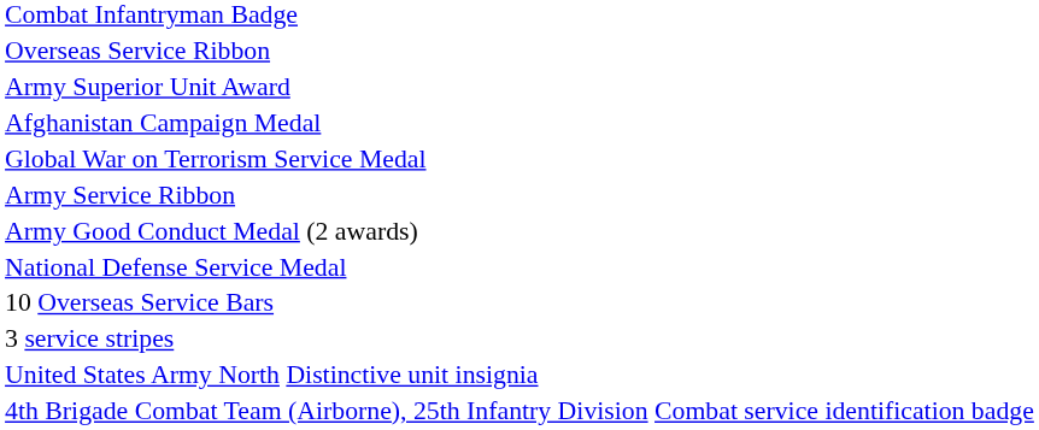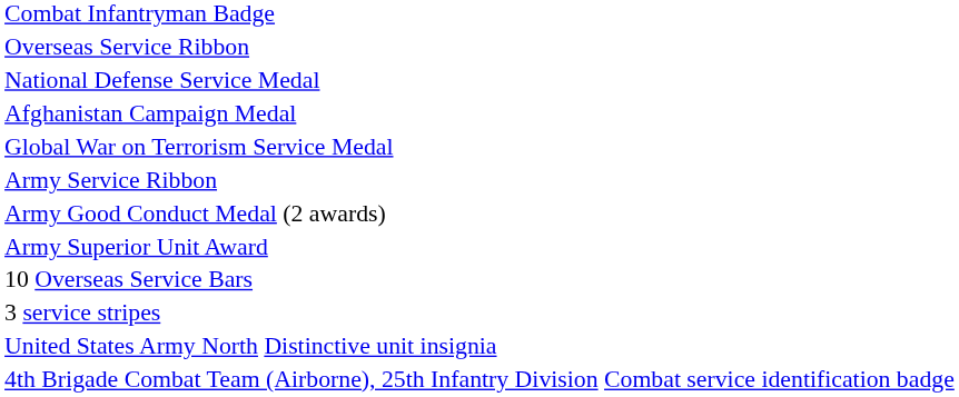row 3 | column 1: Army Superior Unit Award -> National Defense Service Medal
row 8 | column 1: National Defense Service Medal -> Army Superior Unit Award
